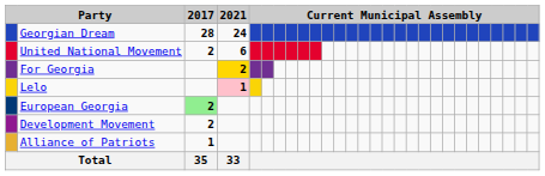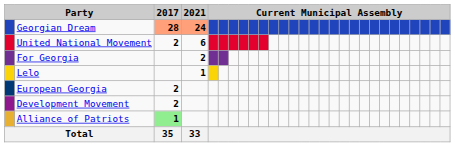Georgian Dream | 2017: no background -> lightsalmon background
Georgian Dream | 2021: no background -> lightsalmon background
For Georgia | 2021: gold background -> no background
Lelo | 2021: pink background -> no background
European Georgia | 2017: lightgreen background -> no background
Alliance of Patriots | 2017: no background -> lightgreen background
